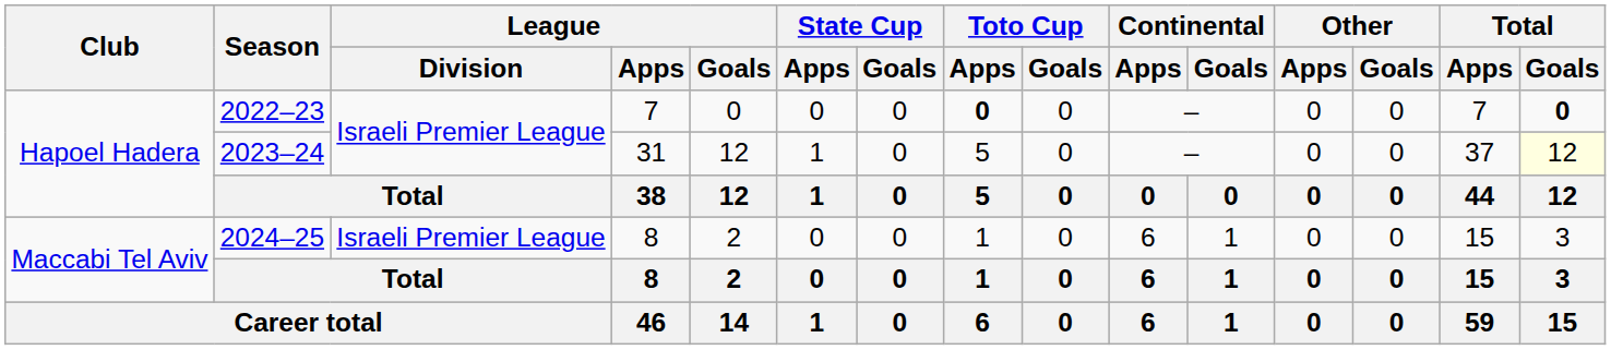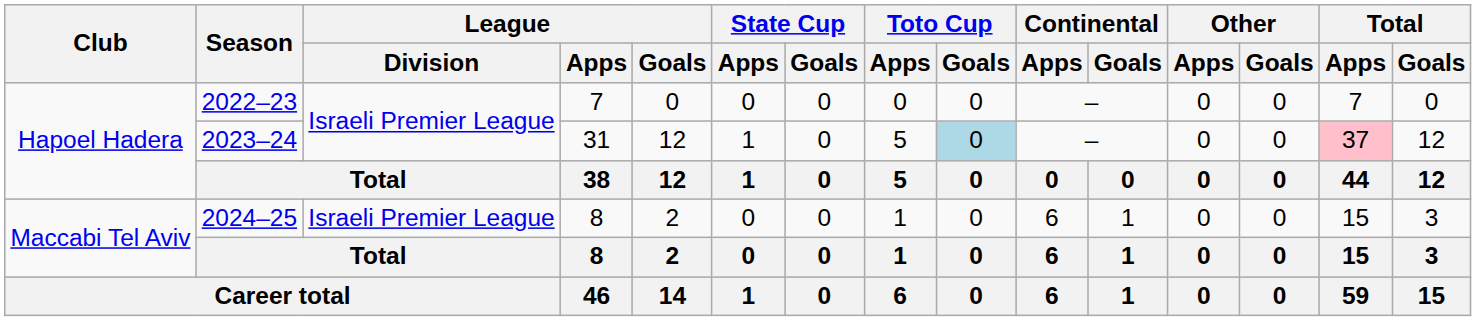2022–23 | Toto Cup / Apps: bold -> normal
2022–23 | Total / Goals: bold -> normal
2023–24 | Toto Cup / Goals: no background -> lightblue background
2023–24 | Total / Apps: no background -> pink background
2023–24 | Total / Goals: lightyellow background -> no background
